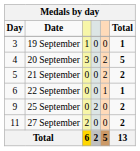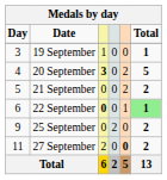20 September | column 3: normal -> bold
22 September | column 3: normal -> bold
22 September | Total: no background -> lightgreen background
27 September | column 5: normal -> bold
